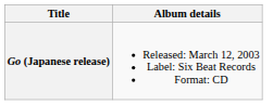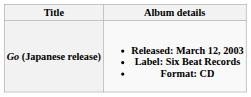Go (Japanese release) | Album details: normal -> bold
